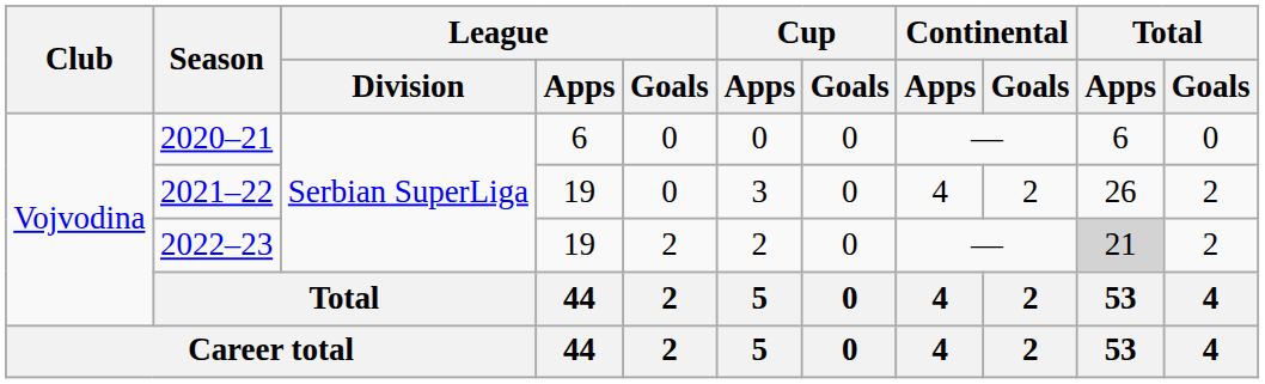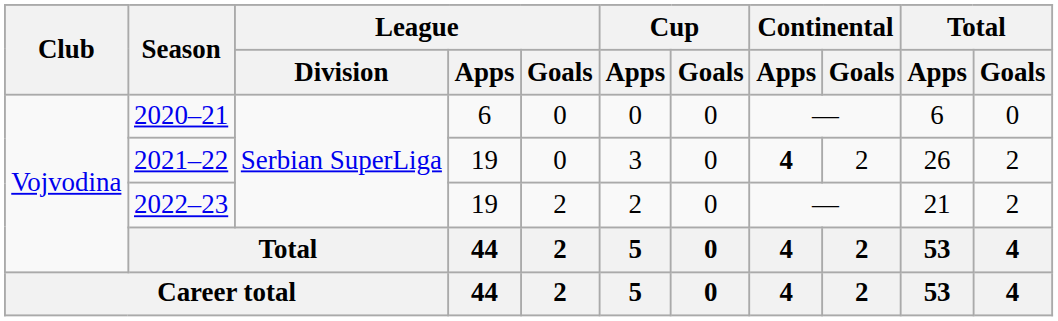2021–22 | Continental / Apps: normal -> bold
2022–23 | Total / Apps: lightgrey background -> no background
